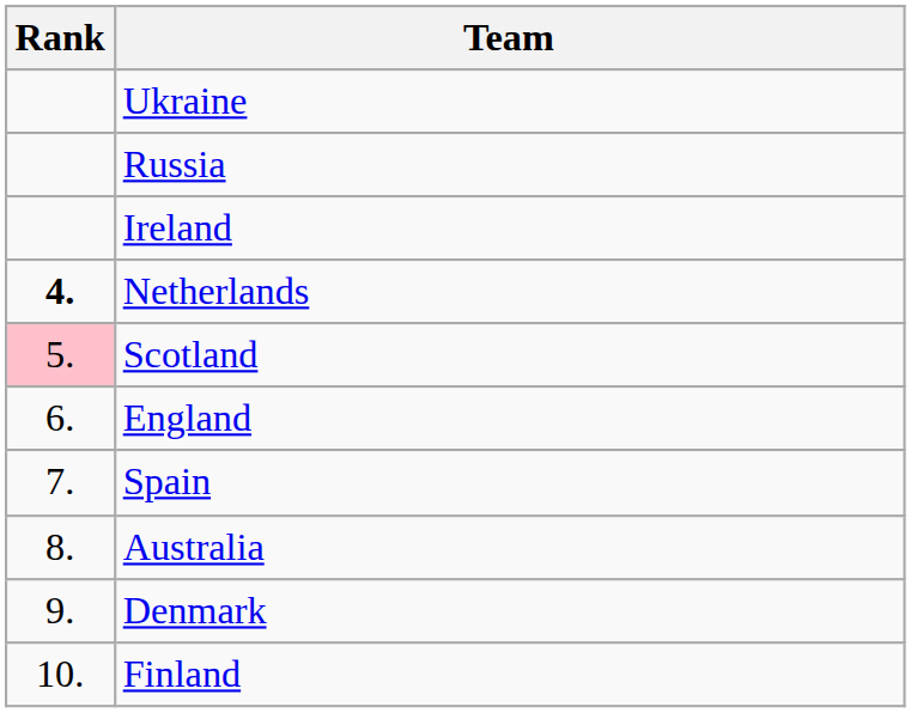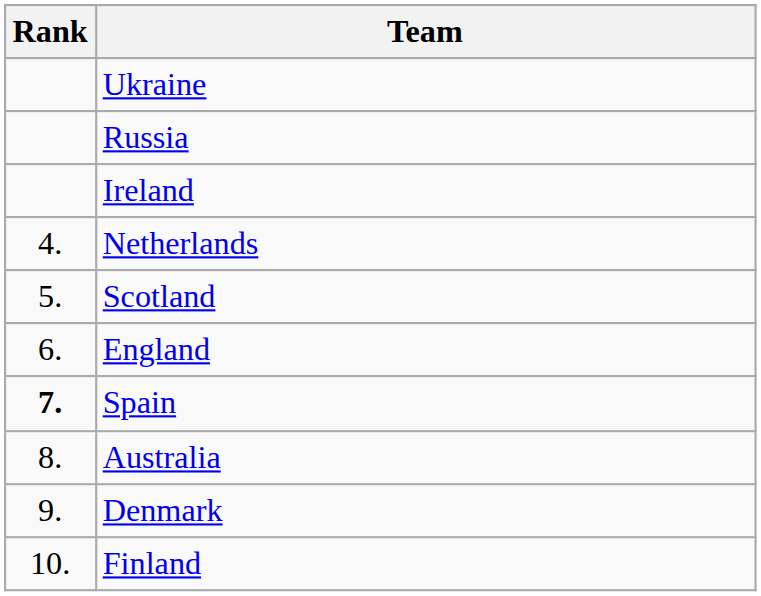Netherlands | Rank: bold -> normal
Scotland | Rank: pink background -> no background
Spain | Rank: normal -> bold
